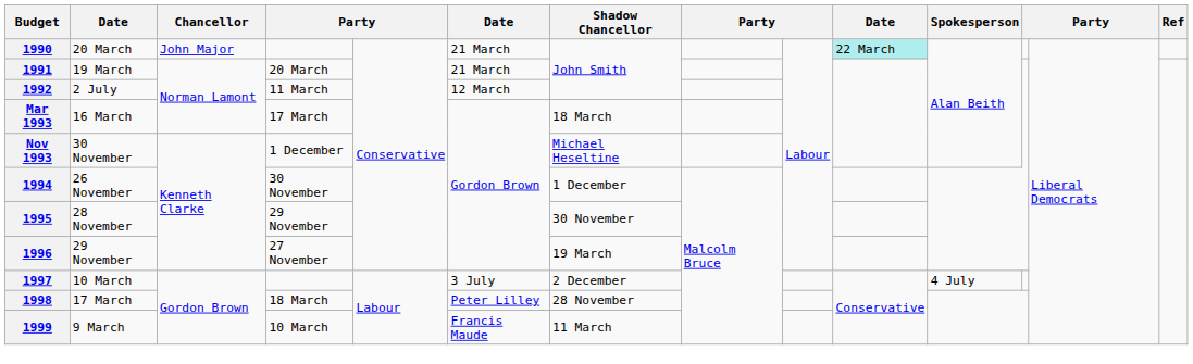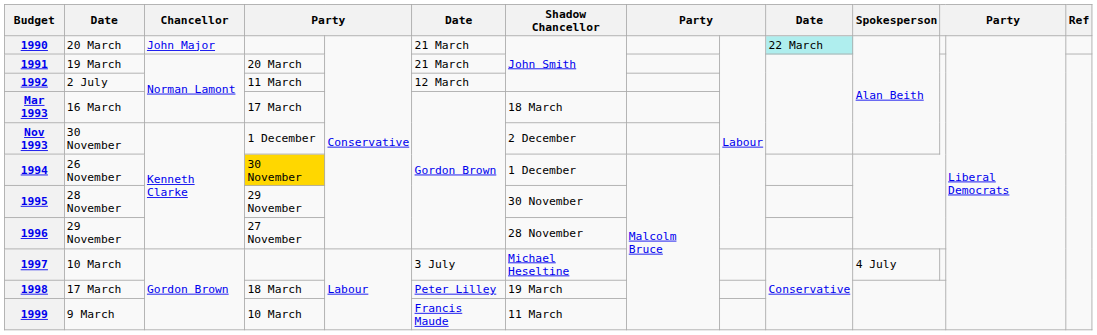Nov 1993 | Shadow Chancellor: Michael Heseltine -> 2 December
1994 | column 4: no background -> gold background
1996 | Shadow Chancellor: 19 March -> 28 November
1997 | Shadow Chancellor: 2 December -> Michael Heseltine
1998 | Shadow Chancellor: 28 November -> 19 March
